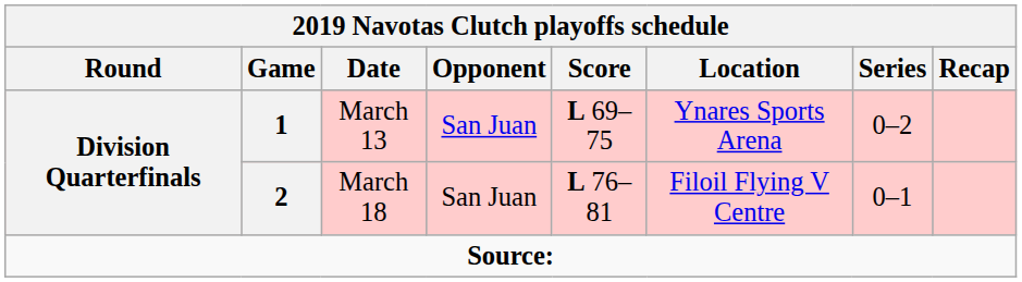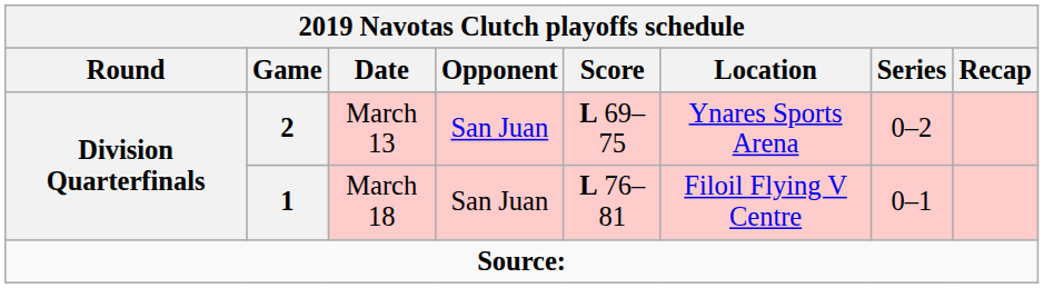March 13 | Game: 1 -> 2
March 18 | Game: 2 -> 1
